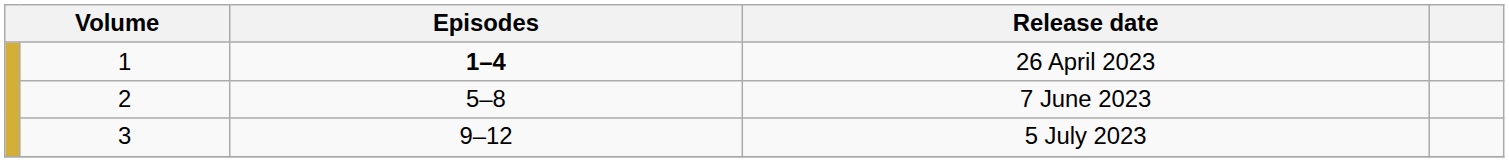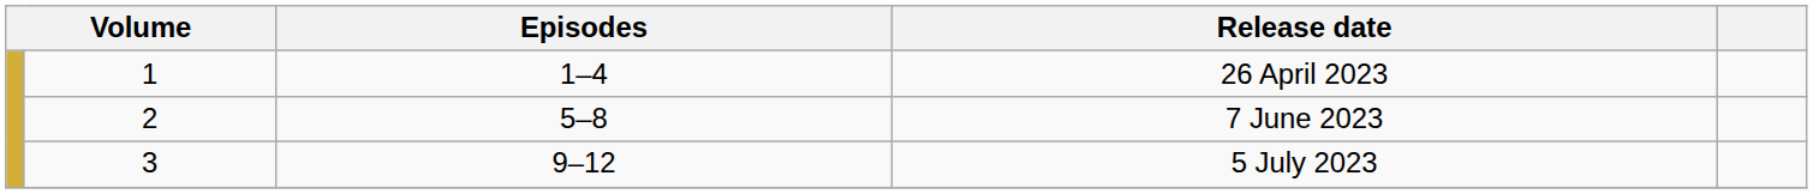26 April 2023 | Episodes: bold -> normal
